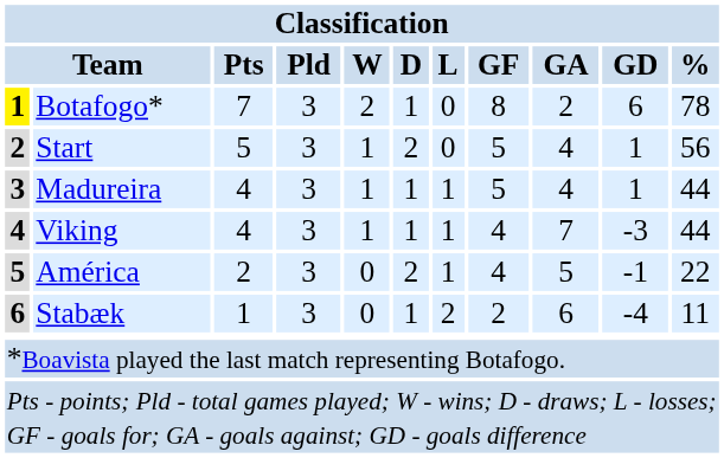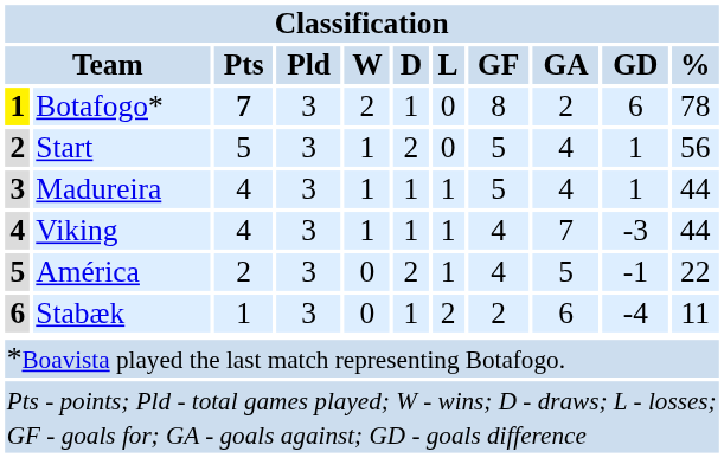Botafogo* | Pts: normal -> bold
